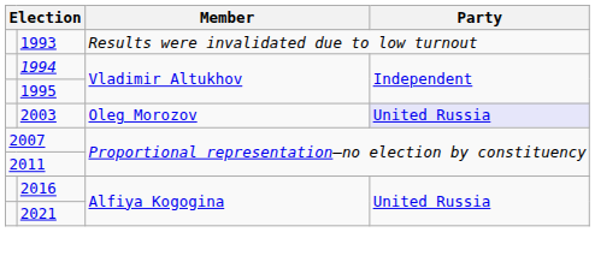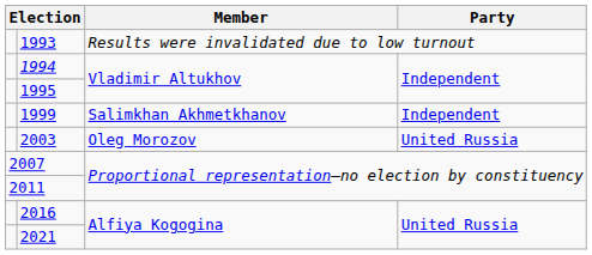+ row: 1999 | Salimkhan Akhmetkhanov | Independent
2003 | Party: lavender background -> no background
